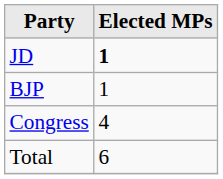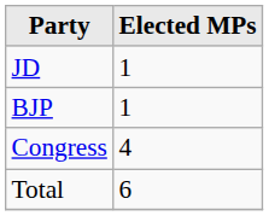JD | Elected MPs: bold -> normal
